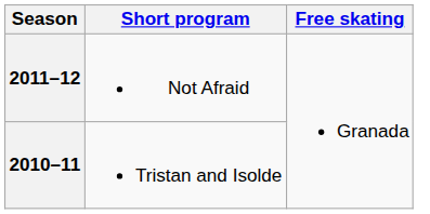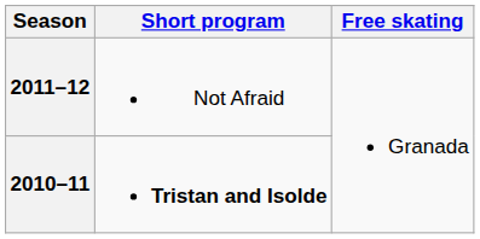2010–11 | Short program: normal -> bold
